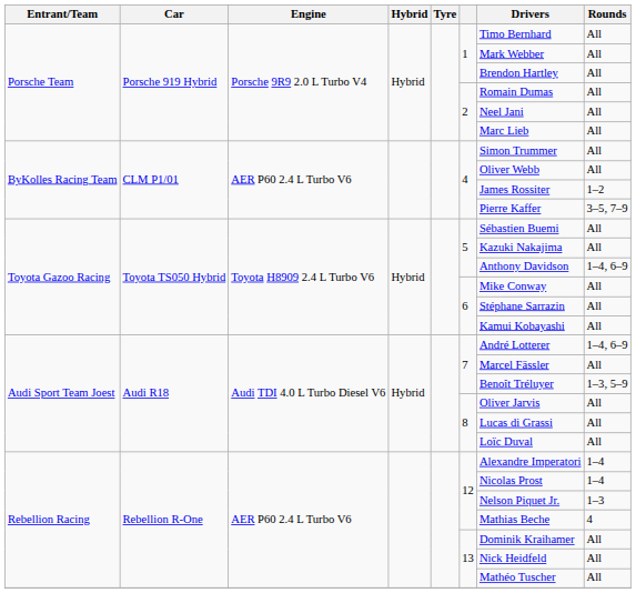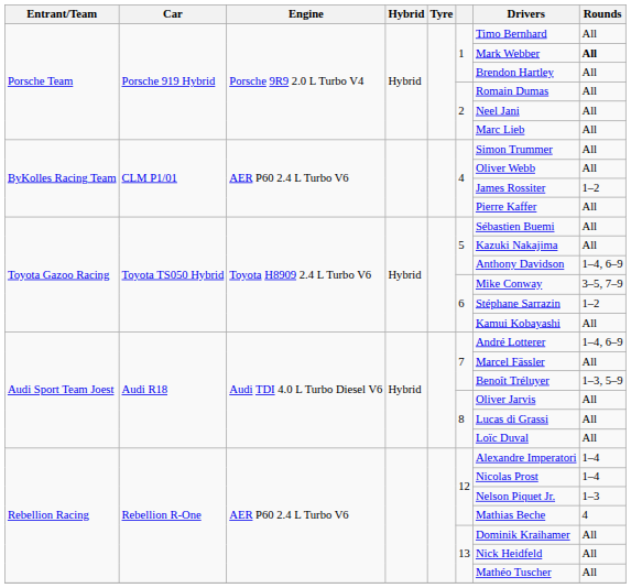row 3 | Rounds: normal -> bold
row 11 | Rounds: 3–5, 7–9 -> All
row 15 | Rounds: All -> 3–5, 7–9
row 16 | Rounds: All -> 1–2
